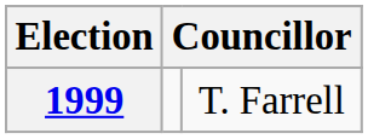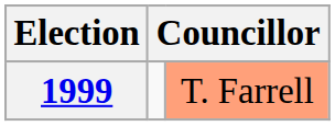1999 | column 3: no background -> lightsalmon background
